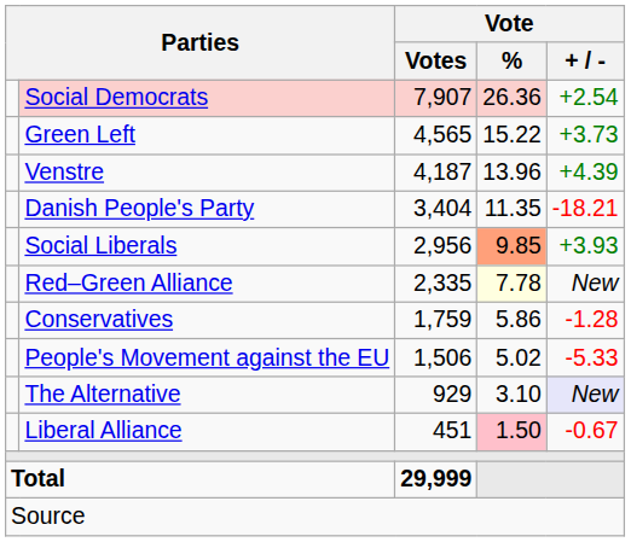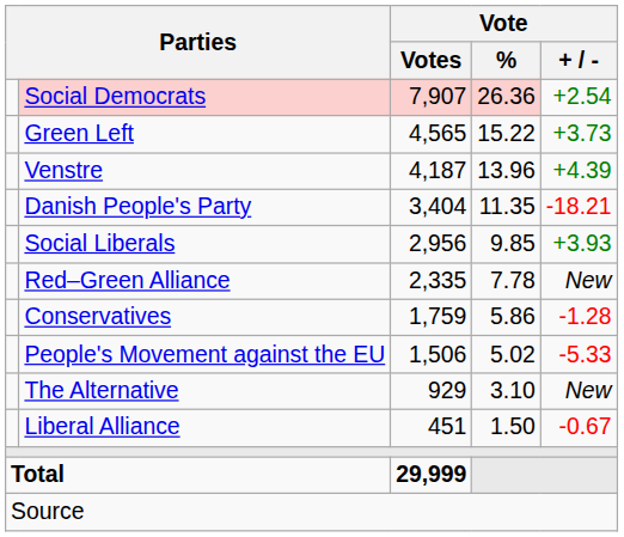Social Liberals | Vote / %: lightsalmon background -> no background
Red–Green Alliance | Vote / %: lightyellow background -> no background
The Alternative | Vote / + / -: lavender background -> no background
Liberal Alliance | Vote / %: pink background -> no background
